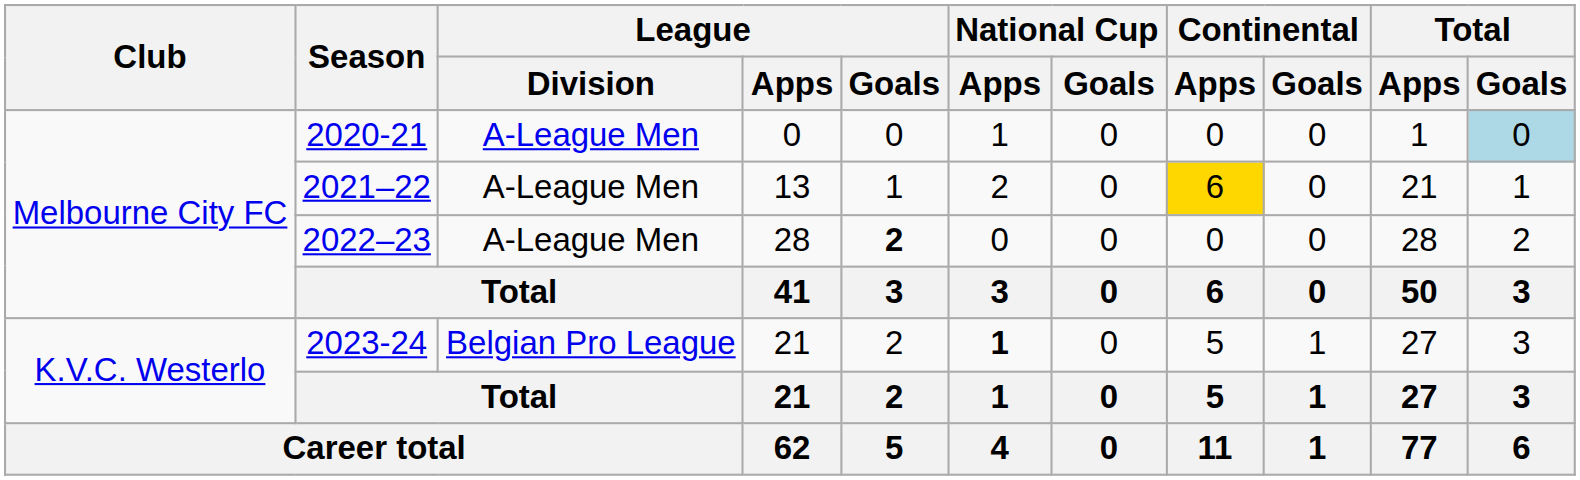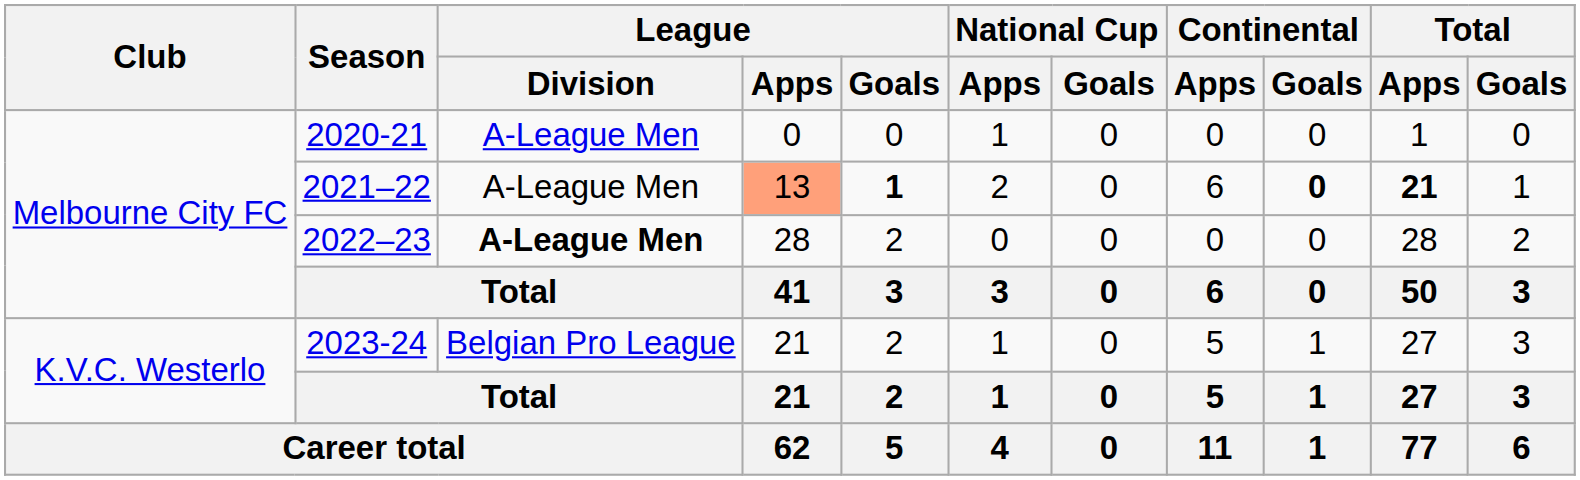2020-21 | Total / Goals: lightblue background -> no background
2021–22 | League / Apps: no background -> lightsalmon background
2021–22 | League / Goals: normal -> bold
2021–22 | Continental / Apps: gold background -> no background
2021–22 | Continental / Goals: normal -> bold
2021–22 | Total / Apps: normal -> bold
2022–23 | League / Division: normal -> bold
2022–23 | League / Goals: bold -> normal
2023-24 | National Cup / Apps: bold -> normal
